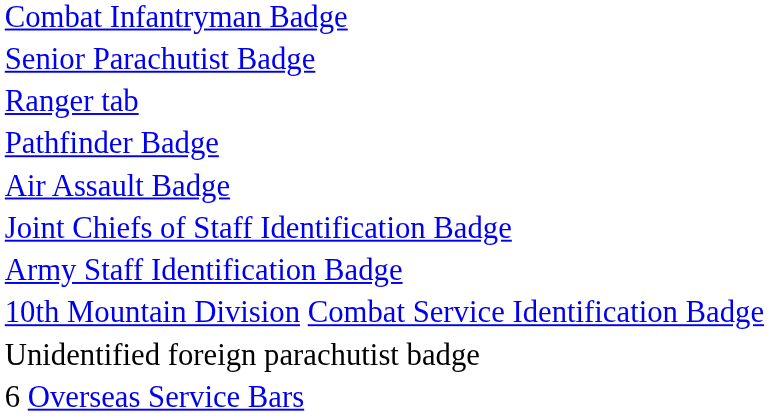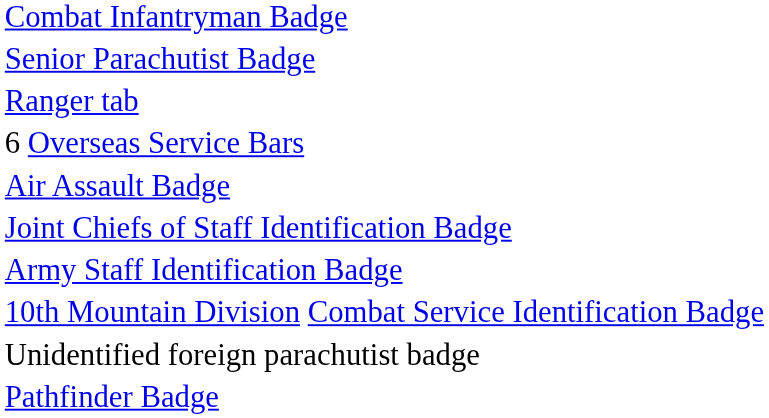row 4 | column 1: Pathfinder Badge -> 6 Overseas Service Bars
row 10 | column 1: 6 Overseas Service Bars -> Pathfinder Badge
